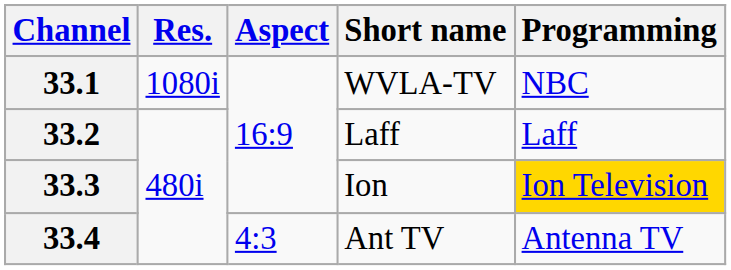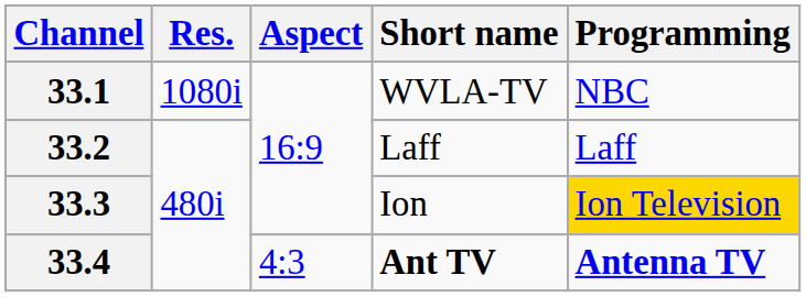33.4 | Short name: normal -> bold
33.4 | Programming: normal -> bold
